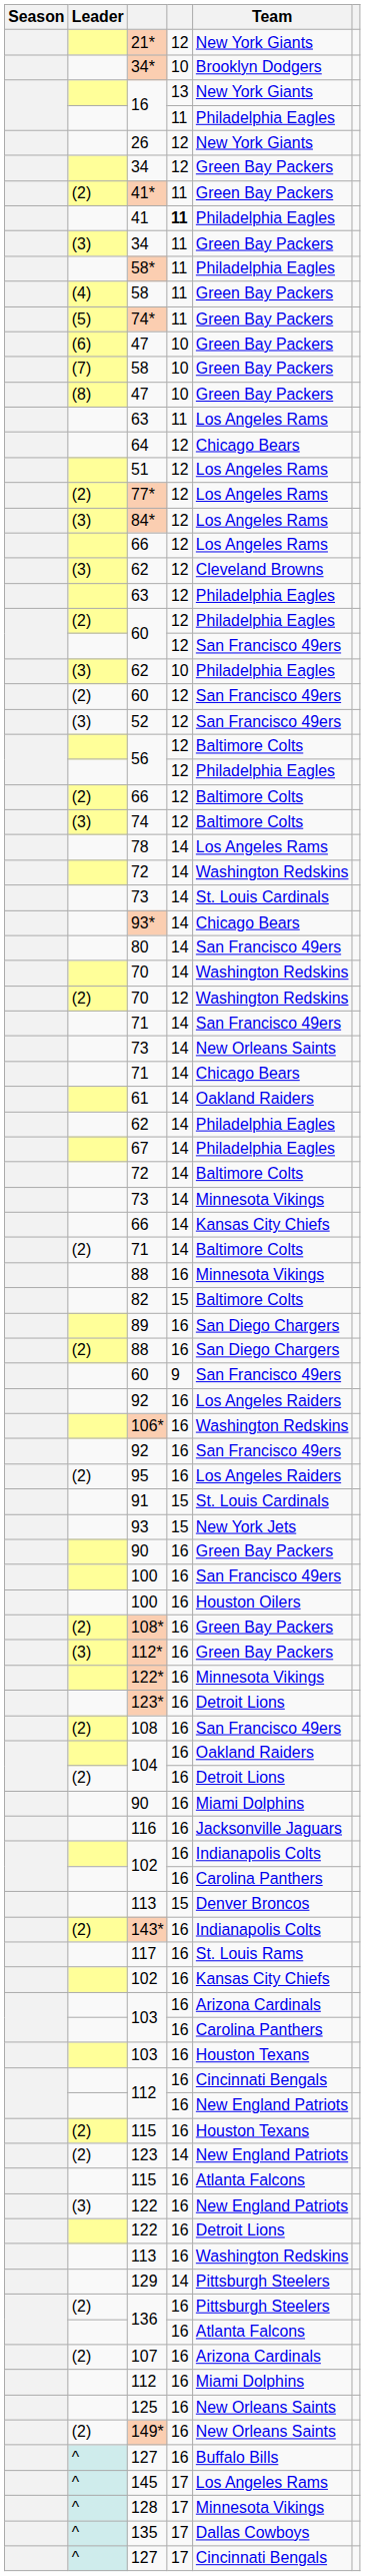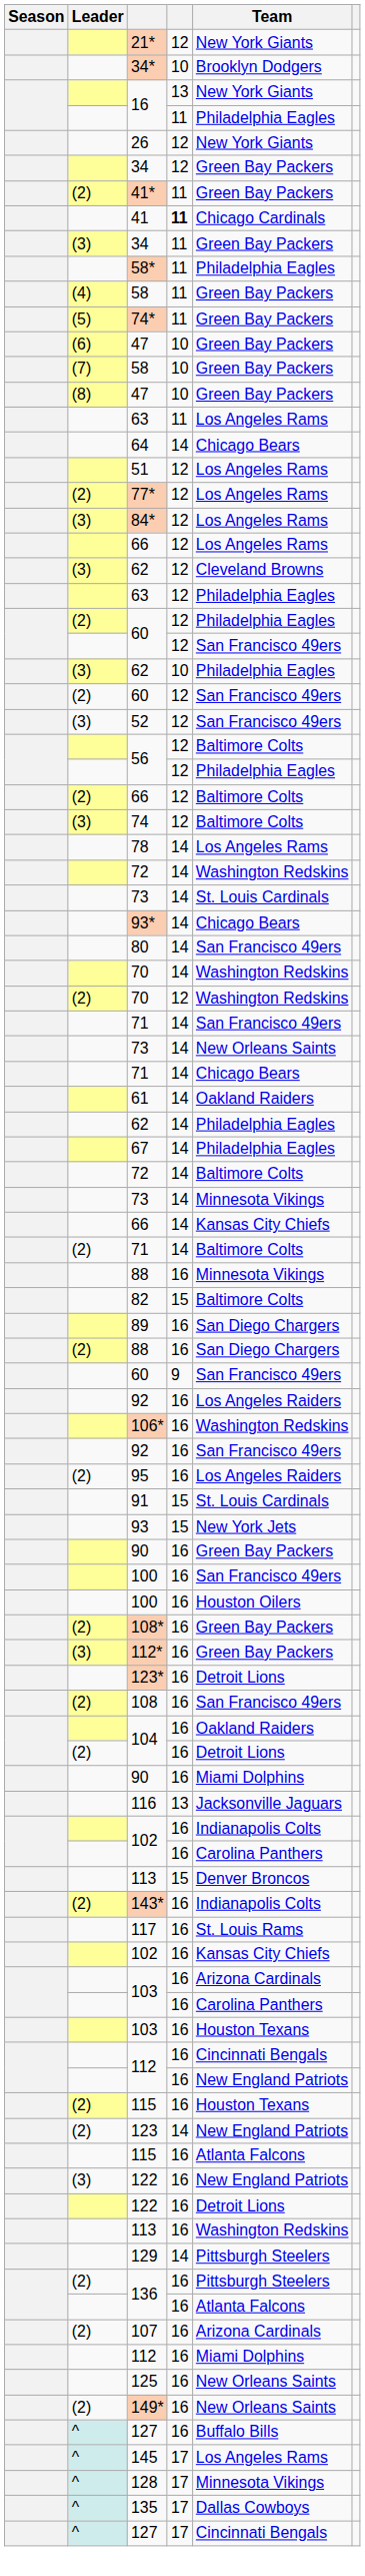41 | Team: Philadelphia Eagles -> Chicago Cardinals
64 | column 4: 12 -> 14
- row: 122* | 16 | Minnesota Vikings
116 | column 4: 16 -> 13
